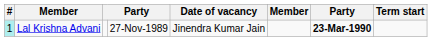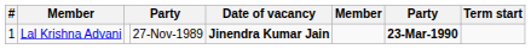Lal Krishna Advani | #: paleturquoise background -> no background
Lal Krishna Advani | Date of vacancy: normal -> bold
